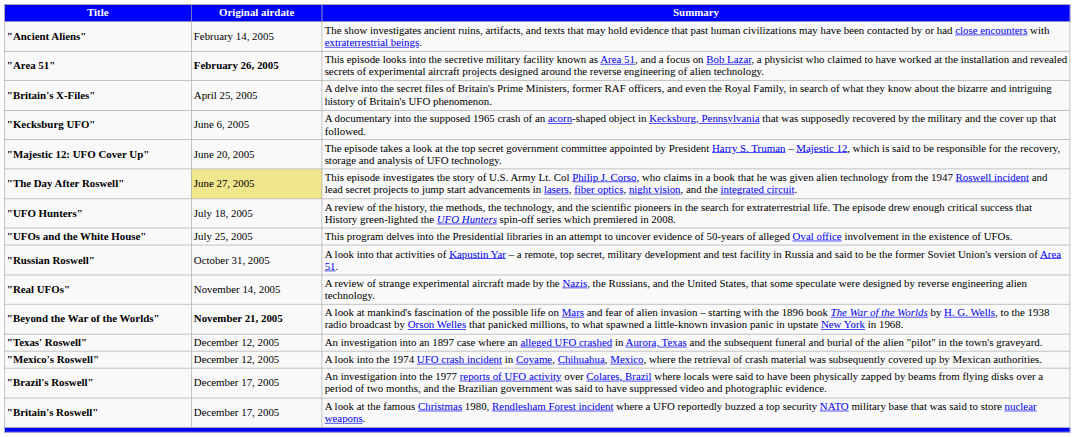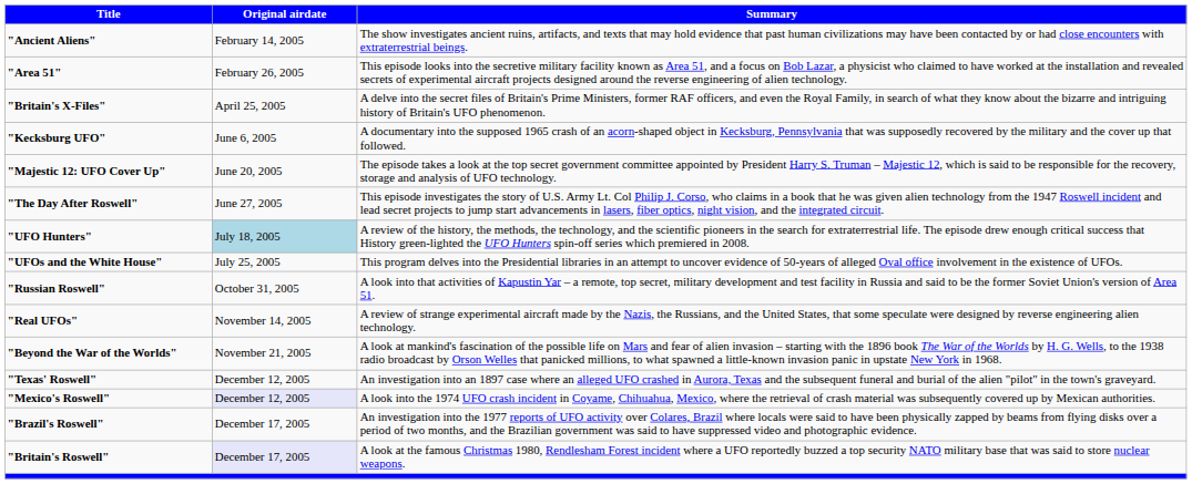"Area 51" | Original airdate: bold -> normal
"The Day After Roswell" | Original airdate: khaki background -> no background
"UFO Hunters" | Original airdate: no background -> lightblue background
"Beyond the War of the Worlds" | Original airdate: bold -> normal
"Mexico's Roswell" | Original airdate: no background -> lavender background
"Britain's Roswell" | Original airdate: no background -> lavender background
